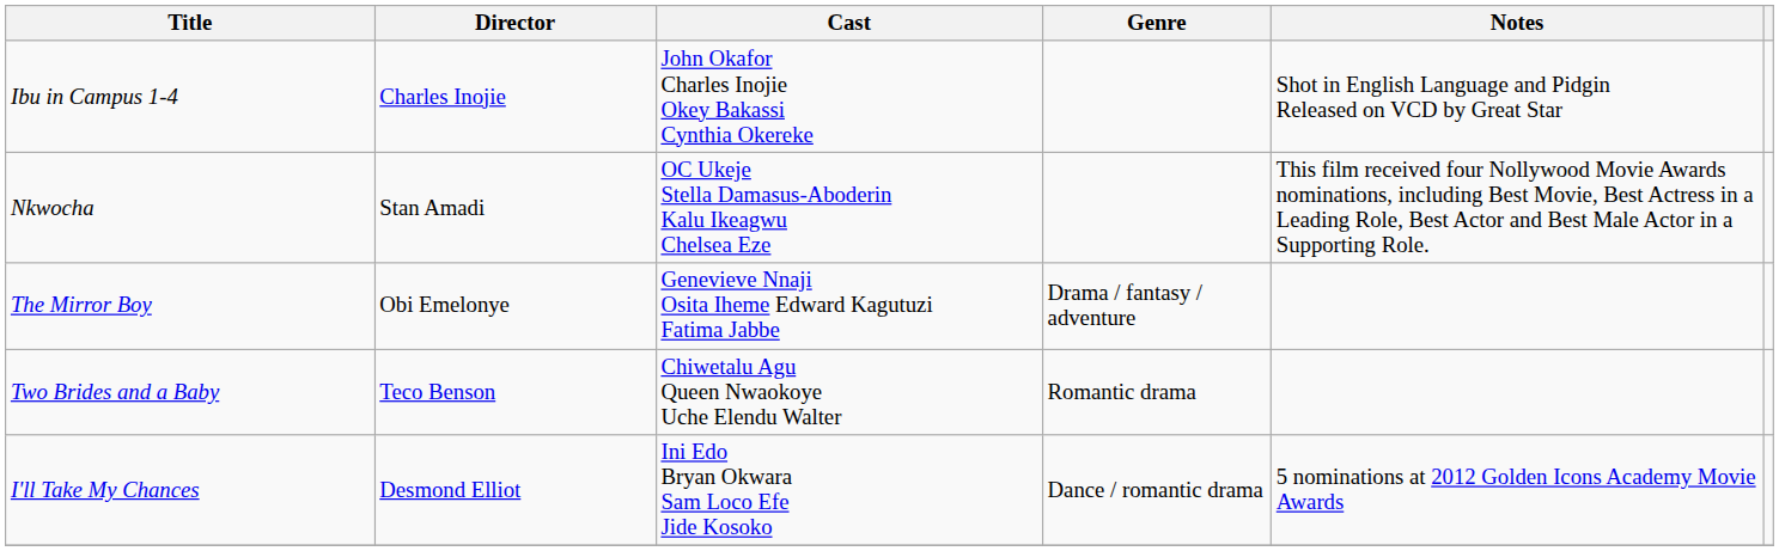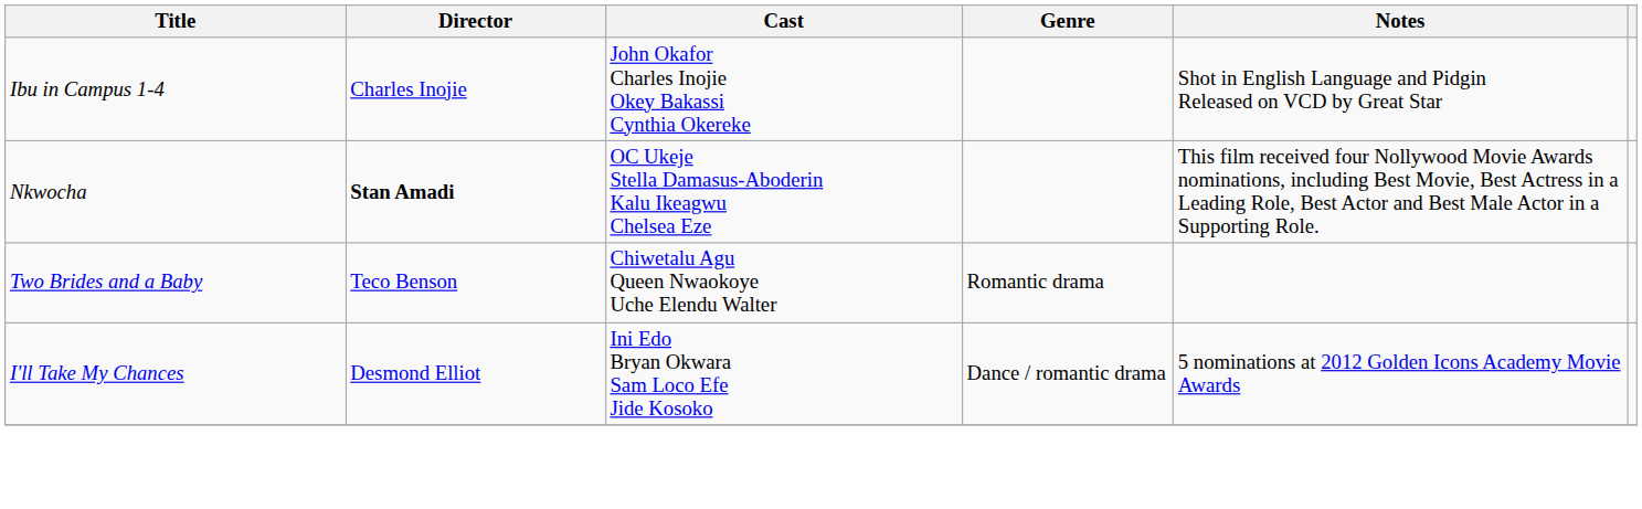Nkwocha | Director: normal -> bold
- row: The Mirror Boy | Obi Emelonye | Genevieve Nnaji Osita Iheme Edward Kagutuzi Fatima Jabbe | Drama / fantasy / adventure
